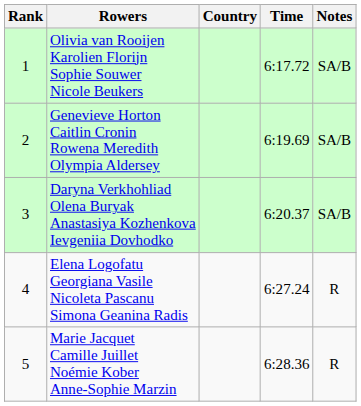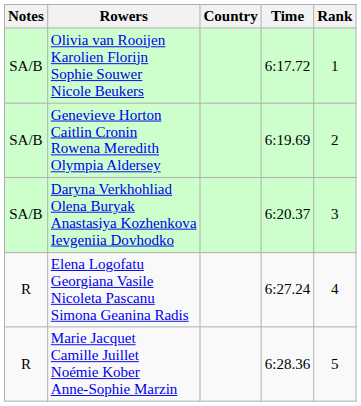columns swapped: Rank <-> Notes
